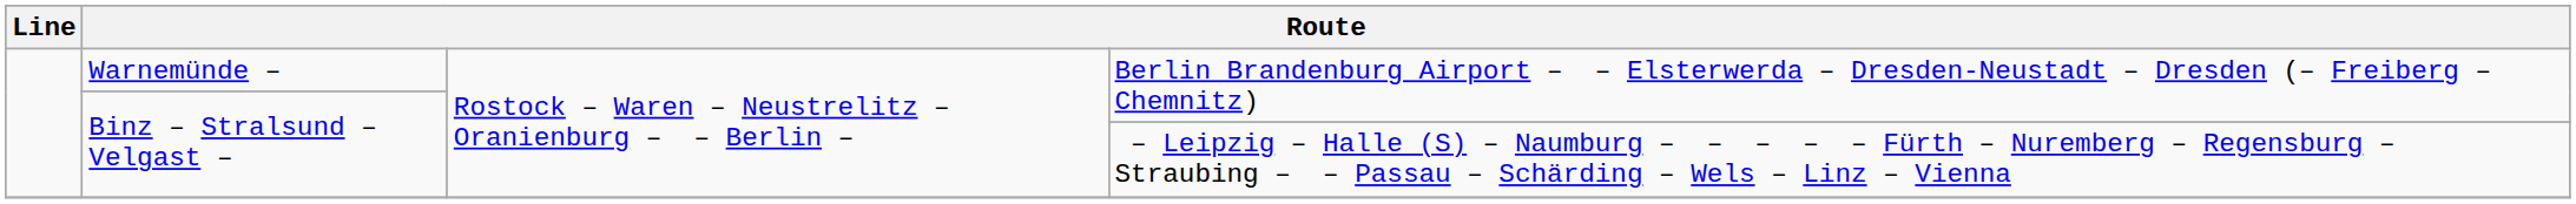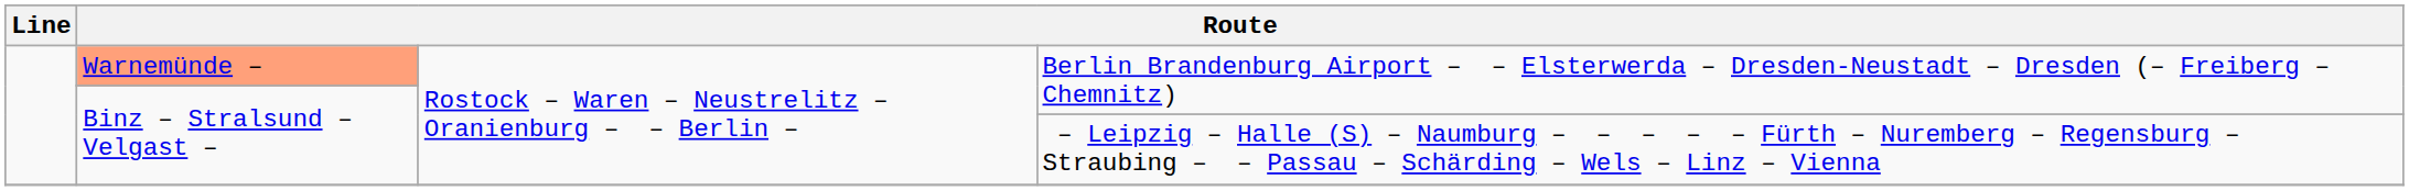Warnemünde – | column 2: no background -> lightsalmon background
